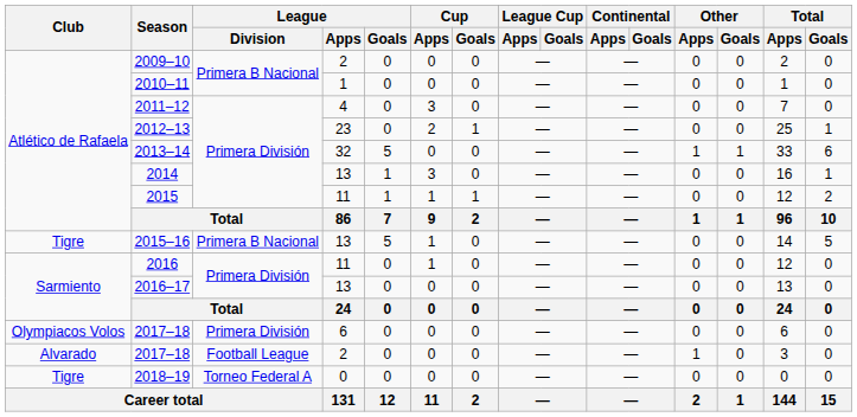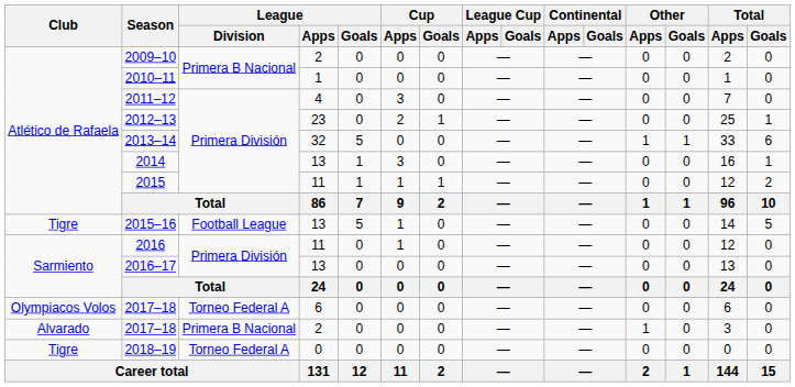2015–16 | League / Division: Primera B Nacional -> Football League
2017–18 / 6 | League / Division: Primera División -> Torneo Federal A
2017–18 / 2 | League / Division: Football League -> Primera B Nacional
